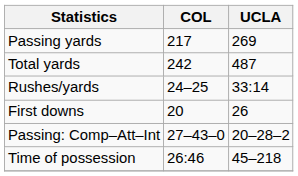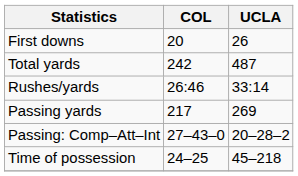rows swapped: First downs <-> Passing yards
Rushes/yards | COL: 24–25 -> 26:46
Time of possession | COL: 26:46 -> 24–25
